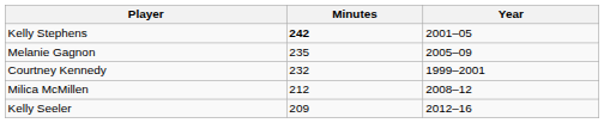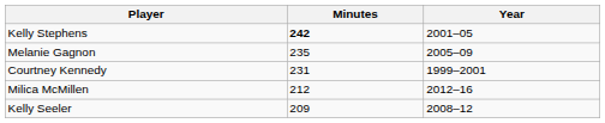Courtney Kennedy | Minutes: 232 -> 231
Milica McMillen | Year: 2008–12 -> 2012–16
Kelly Seeler | Year: 2012–16 -> 2008–12
